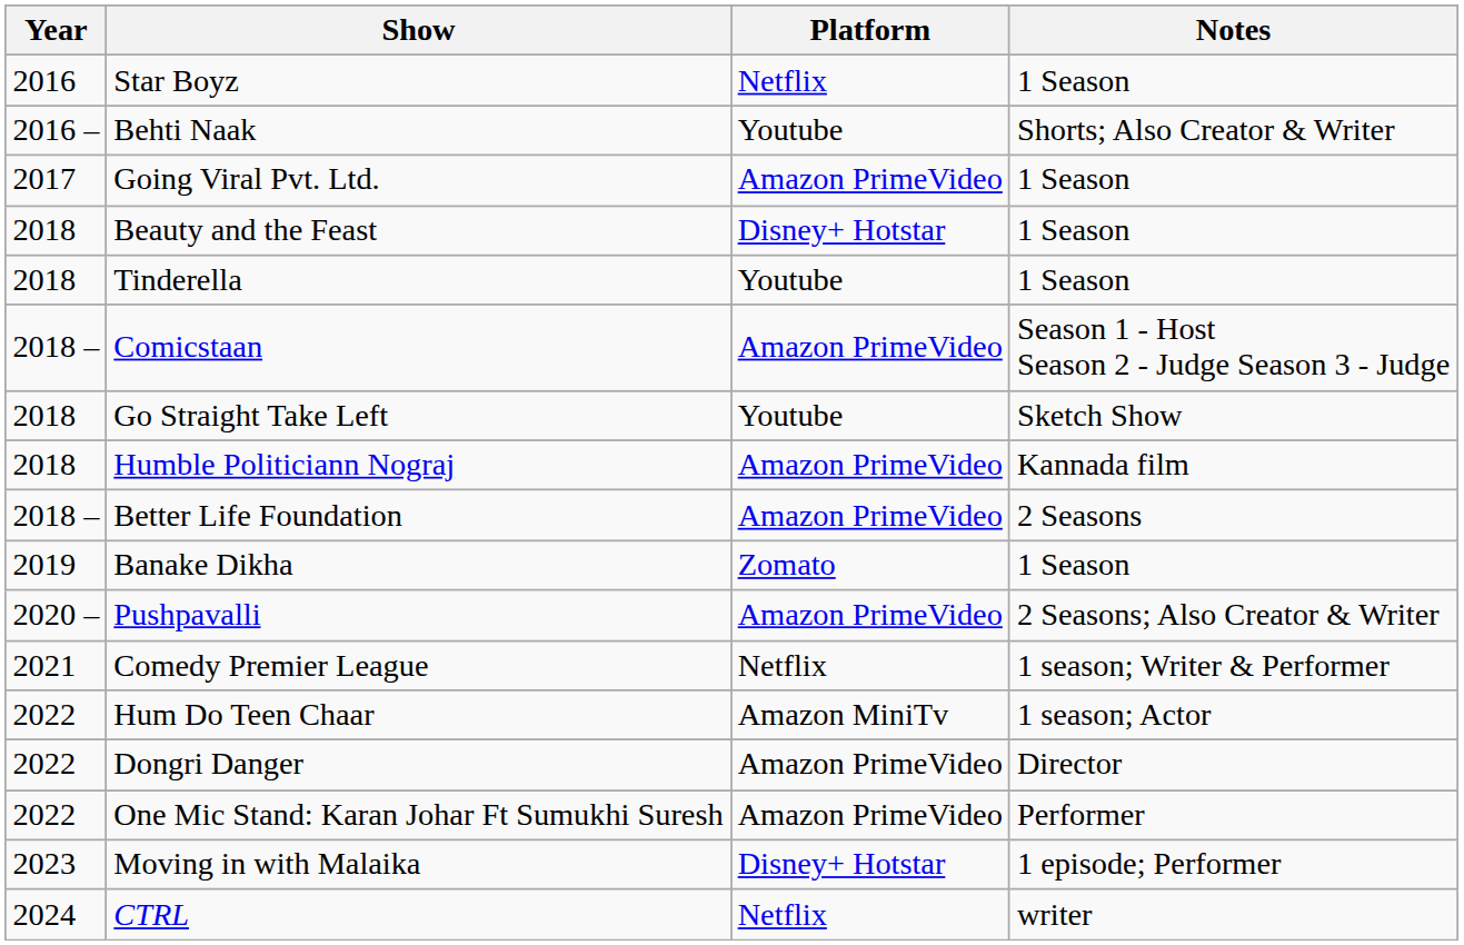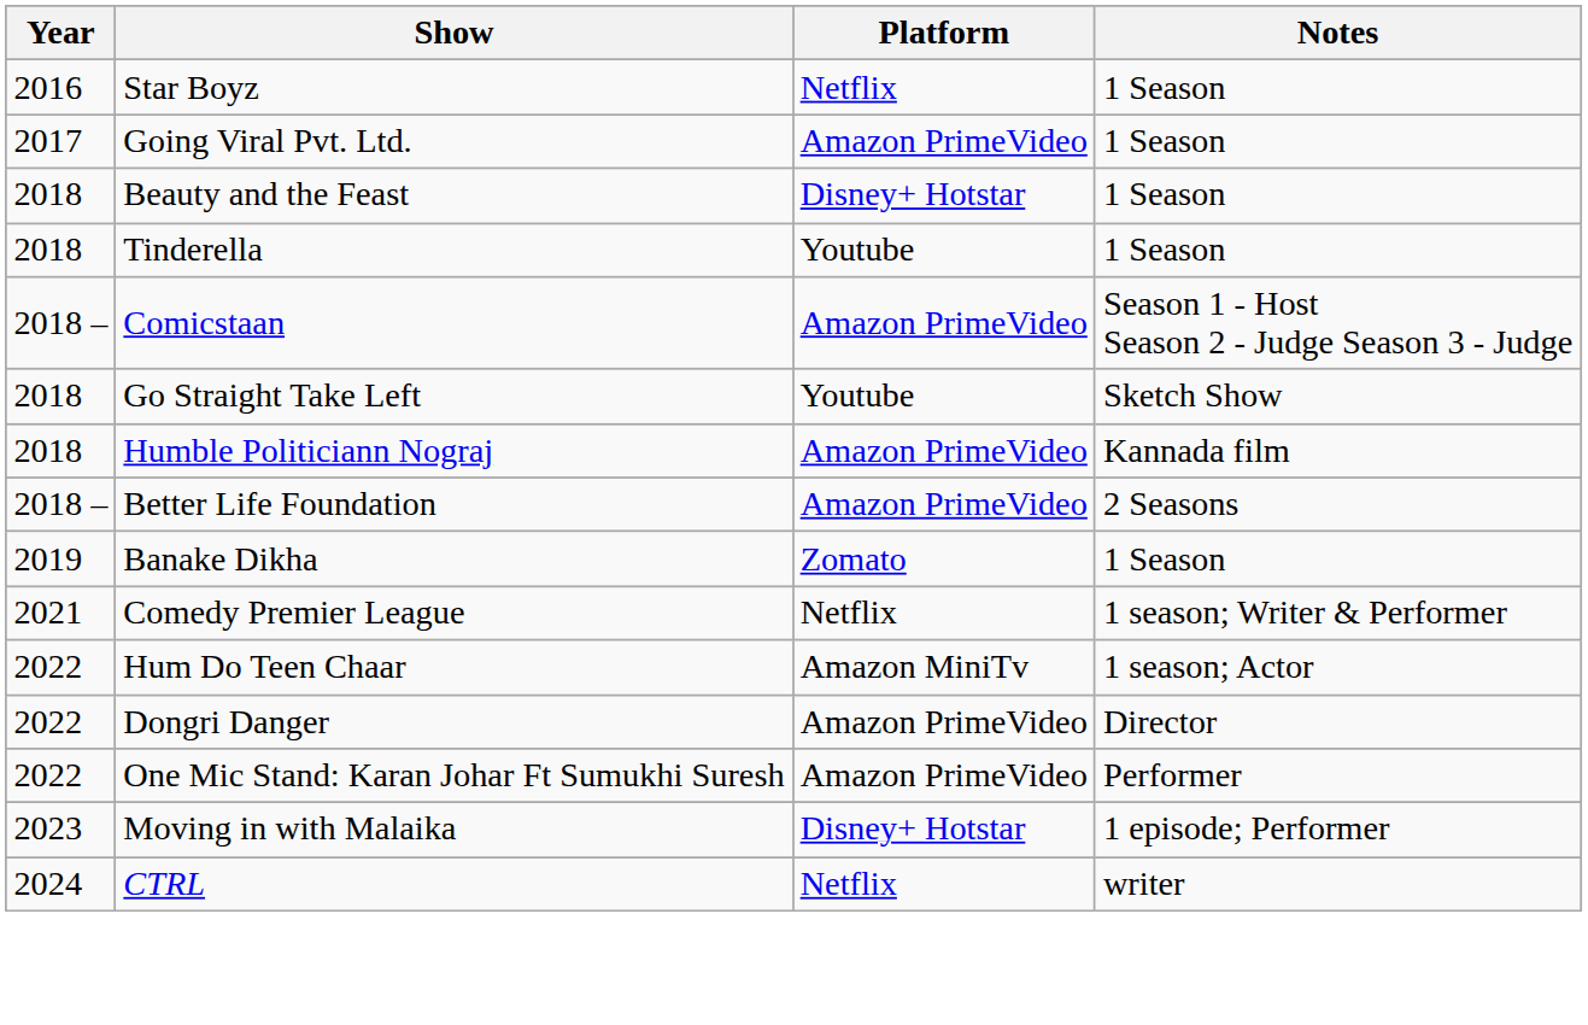- row: 2016 – | Behti Naak | Youtube | Shorts; Also Creator & Writer
- row: 2020 – | Pushpavalli | Amazon PrimeVideo | 2 Seasons; Also Creator & Writer
